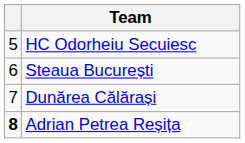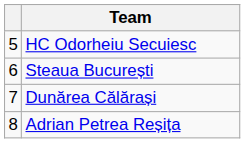Adrian Petrea Reșița | column 1: bold -> normal
